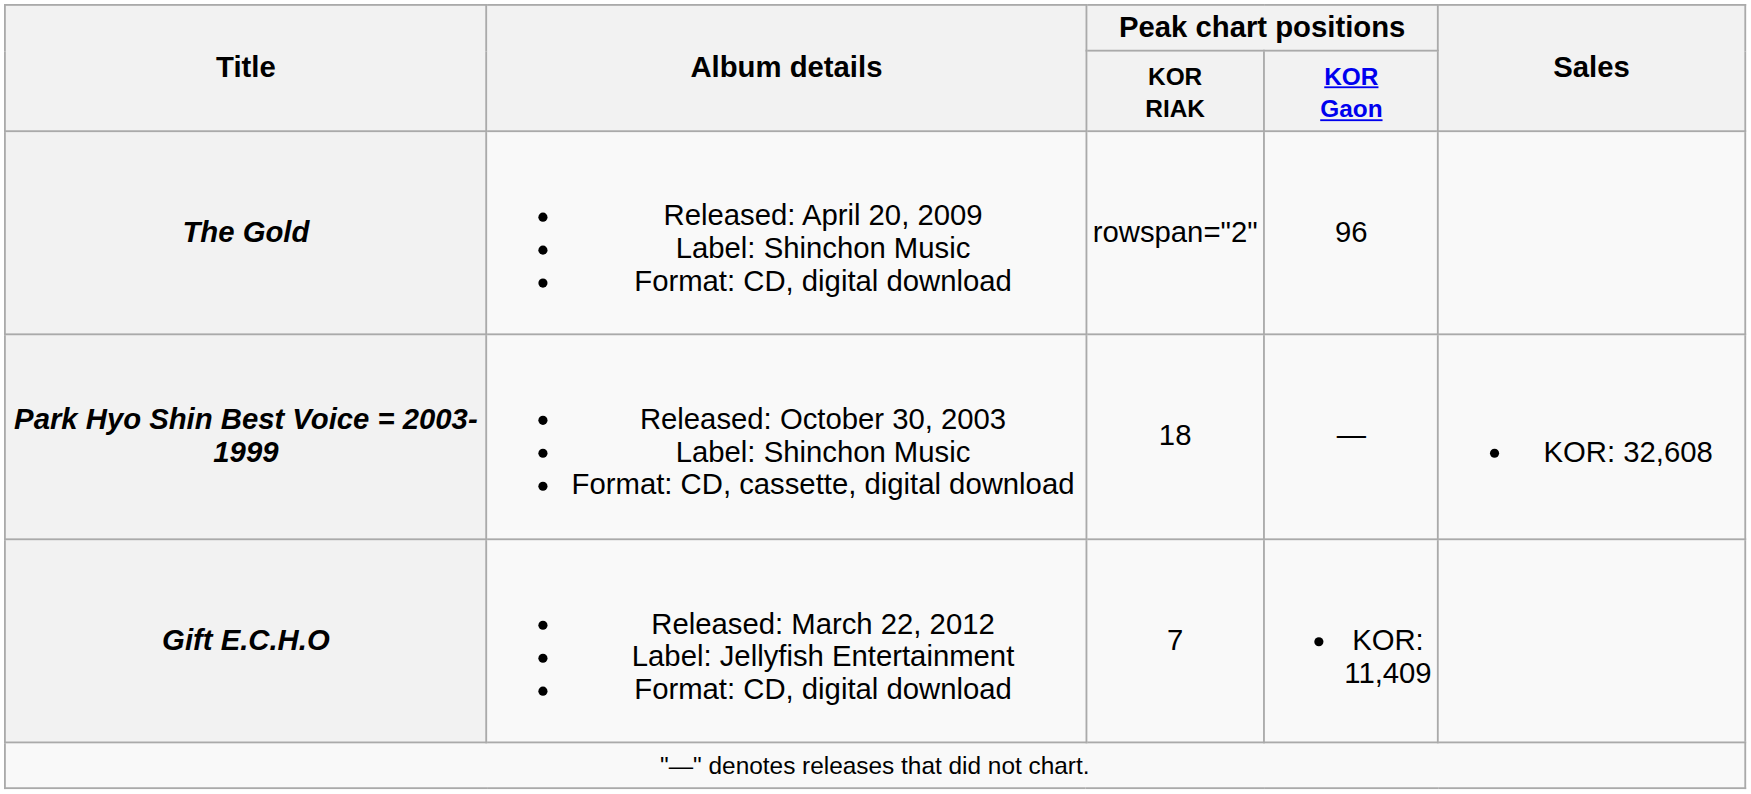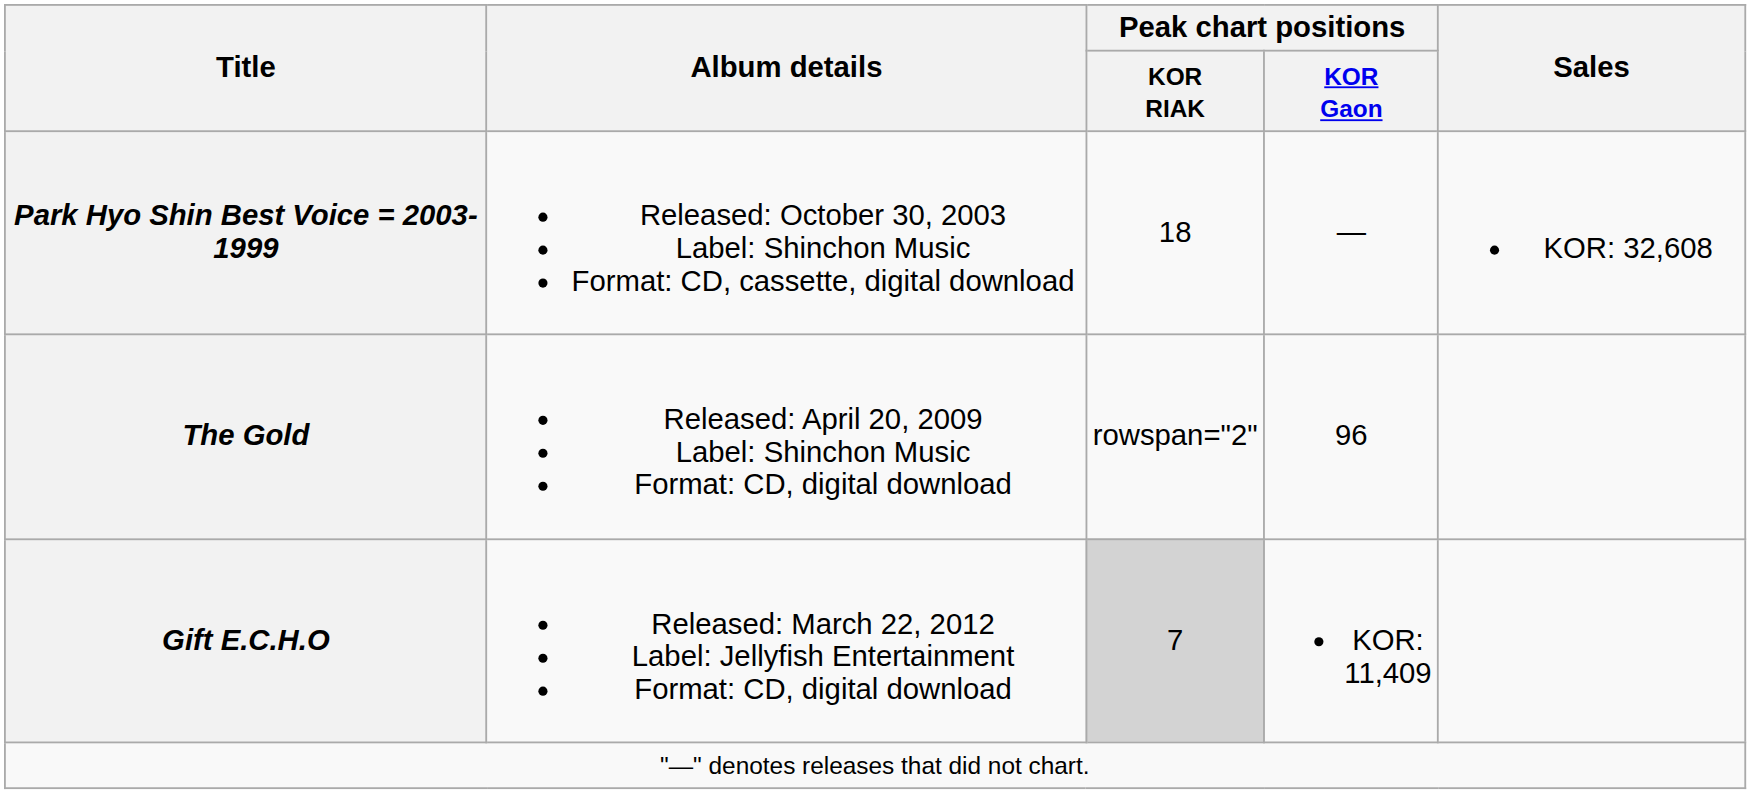rows swapped: Park Hyo Shin Best Voice = 2003-1999 <-> The Gold
Gift E.C.H.O | Peak chart positions / KOR RIAK: no background -> lightgrey background
